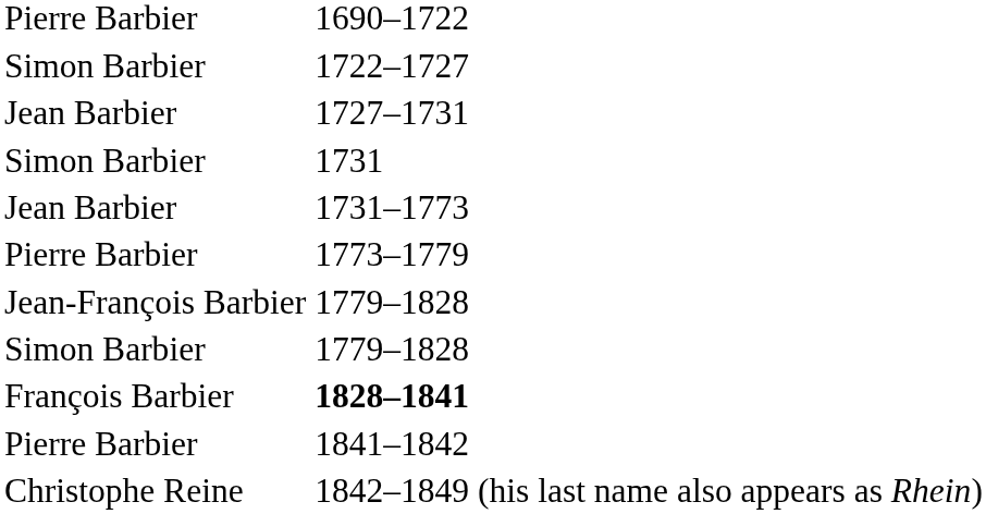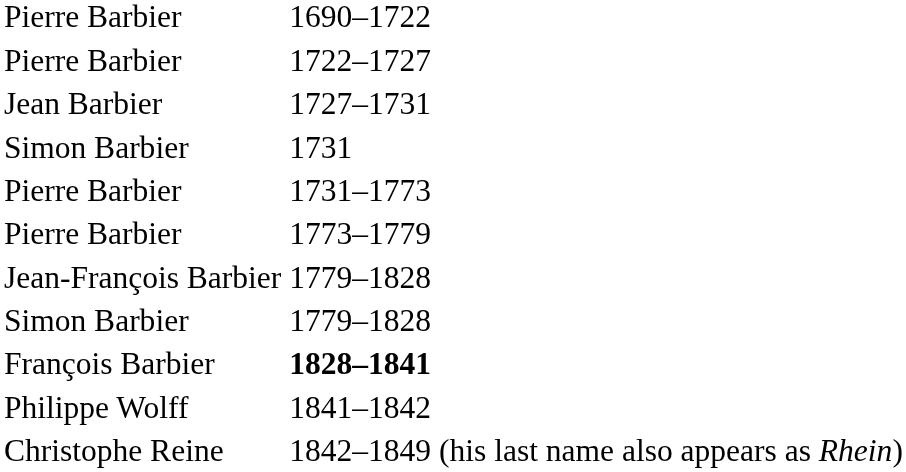row 2 | column 1: Simon Barbier -> Pierre Barbier
row 5 | column 1: Jean Barbier -> Pierre Barbier
row 10 | column 1: Pierre Barbier -> Philippe Wolff
